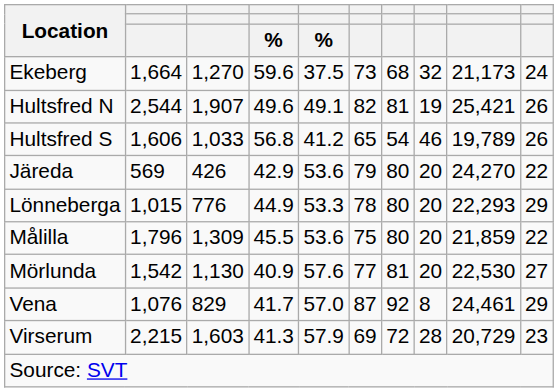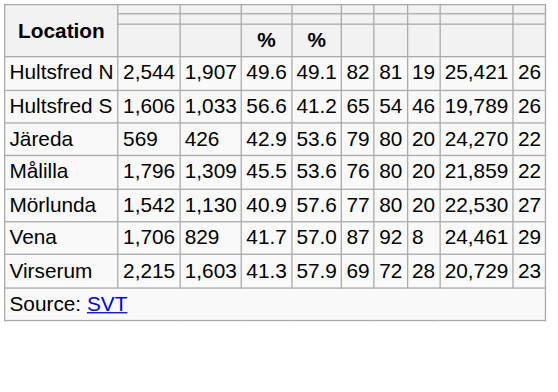- row: Ekeberg | 1,664 | 1,270 | 59.6 | 37.5 | 73 | 68 | 32 | 21,173 | 24
Hultsfred S | column 4: 56.8 -> 56.6
- row: Lönneberga | 1,015 | 776 | 44.9 | 53.3 | 78 | 80 | 20 | 22,293 | 29
Målilla | column 6: 75 -> 76
Mörlunda | column 7: 81 -> 80
Vena | column 2: 1,076 -> 1,706
